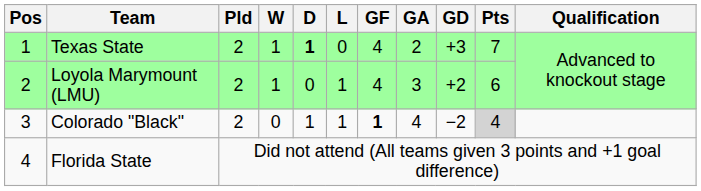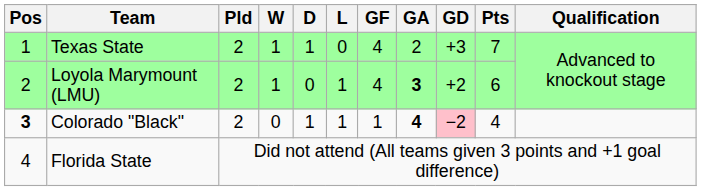Texas State | D: bold -> normal
Loyola Marymount (LMU) | GA: normal -> bold
Colorado "Black" | Pos: normal -> bold
Colorado "Black" | GF: bold -> normal
Colorado "Black" | GA: normal -> bold
Colorado "Black" | GD: no background -> pink background
Colorado "Black" | Pts: lightgrey background -> no background
